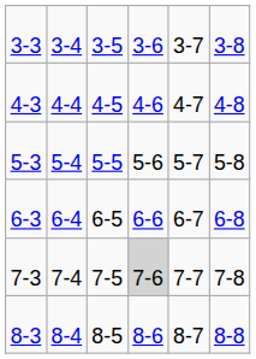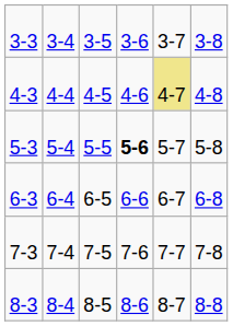4-3 | column 5: no background -> khaki background
5-3 | column 4: normal -> bold
7-3 | column 4: lightgrey background -> no background
